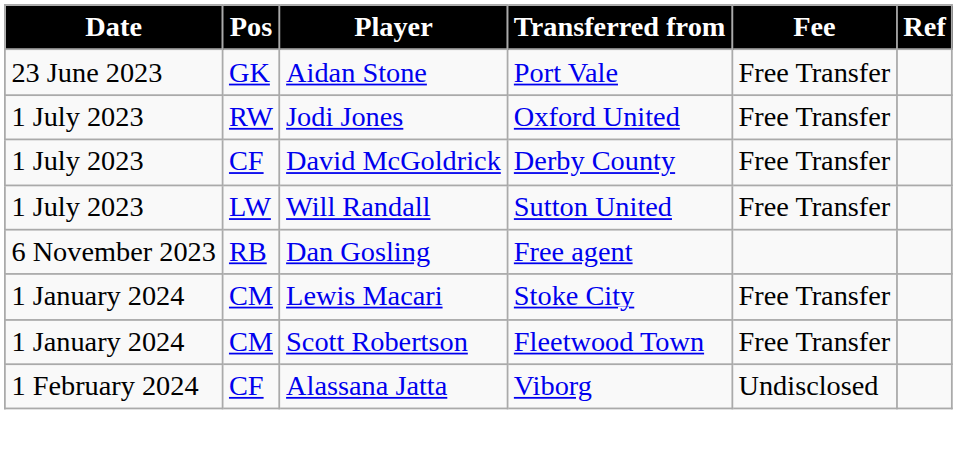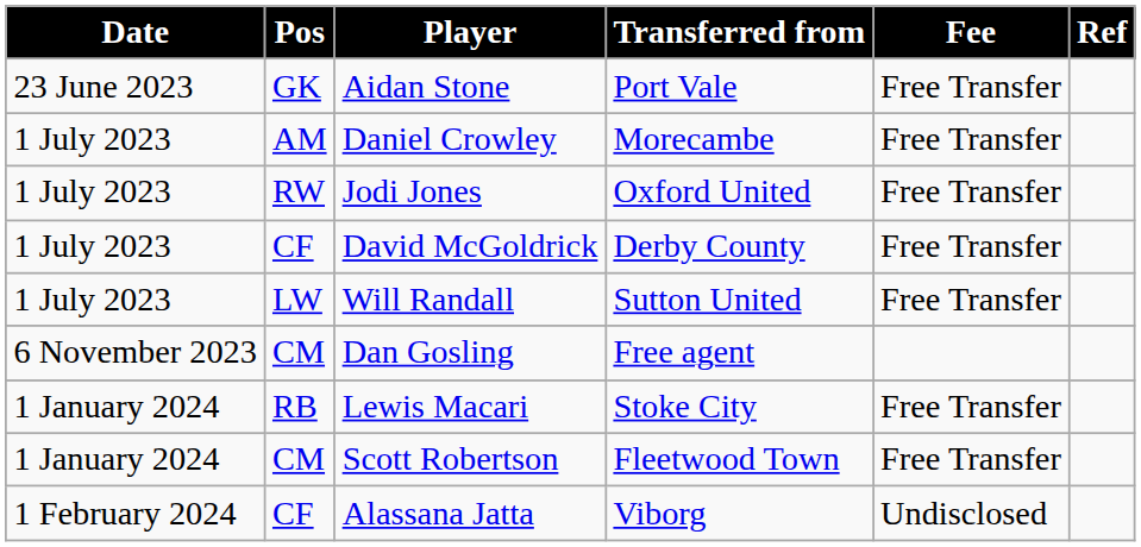+ row: 1 July 2023 | AM | Daniel Crowley | Morecambe | Free Transfer
Dan Gosling | Pos: RB -> CM
Lewis Macari | Pos: CM -> RB
